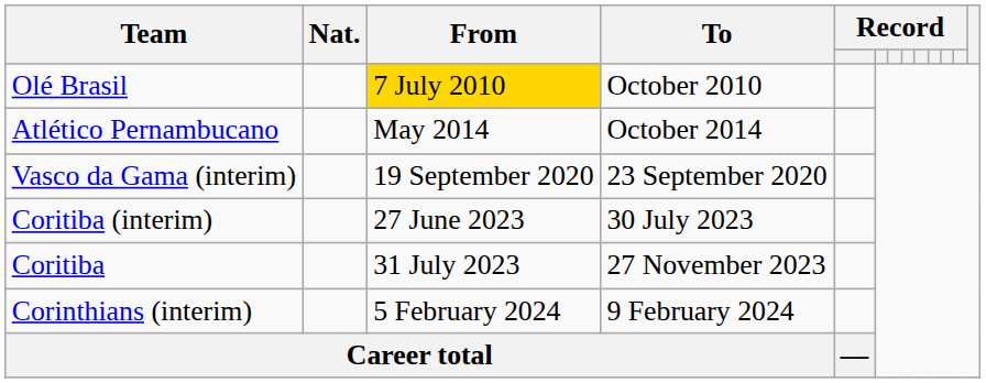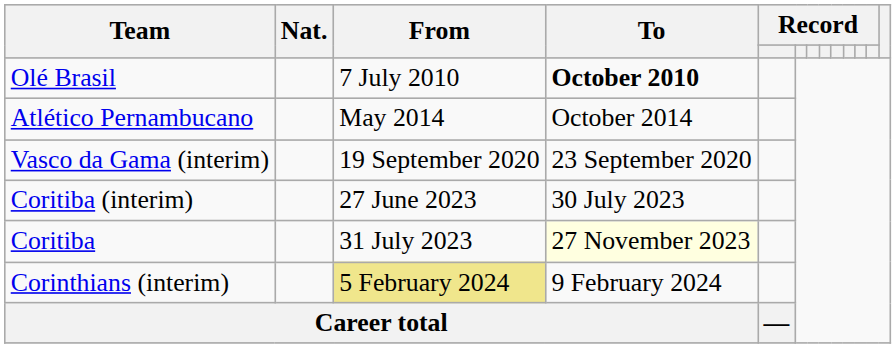Olé Brasil | From: gold background -> no background
Olé Brasil | To: normal -> bold
Coritiba | To: no background -> lightyellow background
Corinthians (interim) | From: no background -> khaki background
